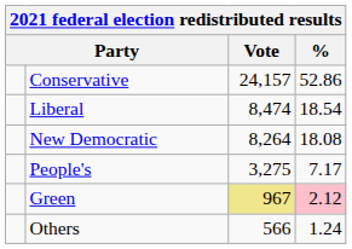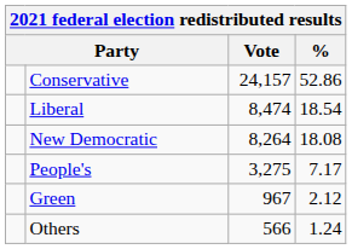Green | Vote: khaki background -> no background
Green | %: pink background -> no background
